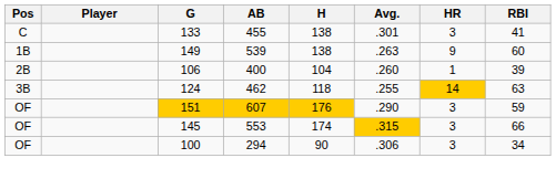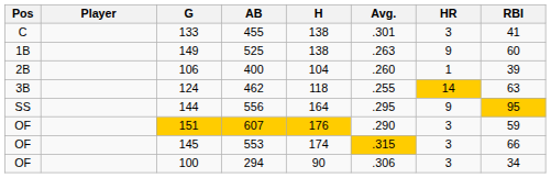149 | AB: 539 -> 525
+ row: SS | 144 | 556 | 164 | .295 | 9 | 95
